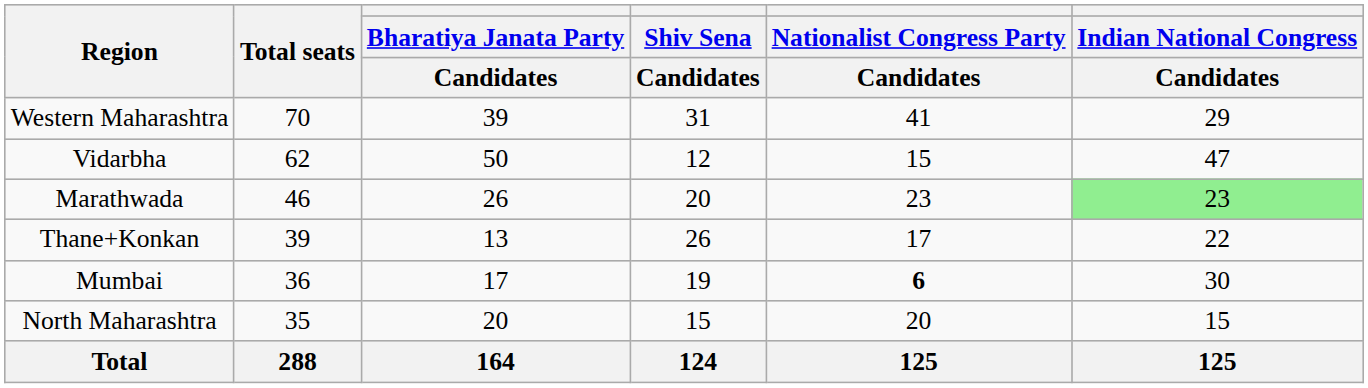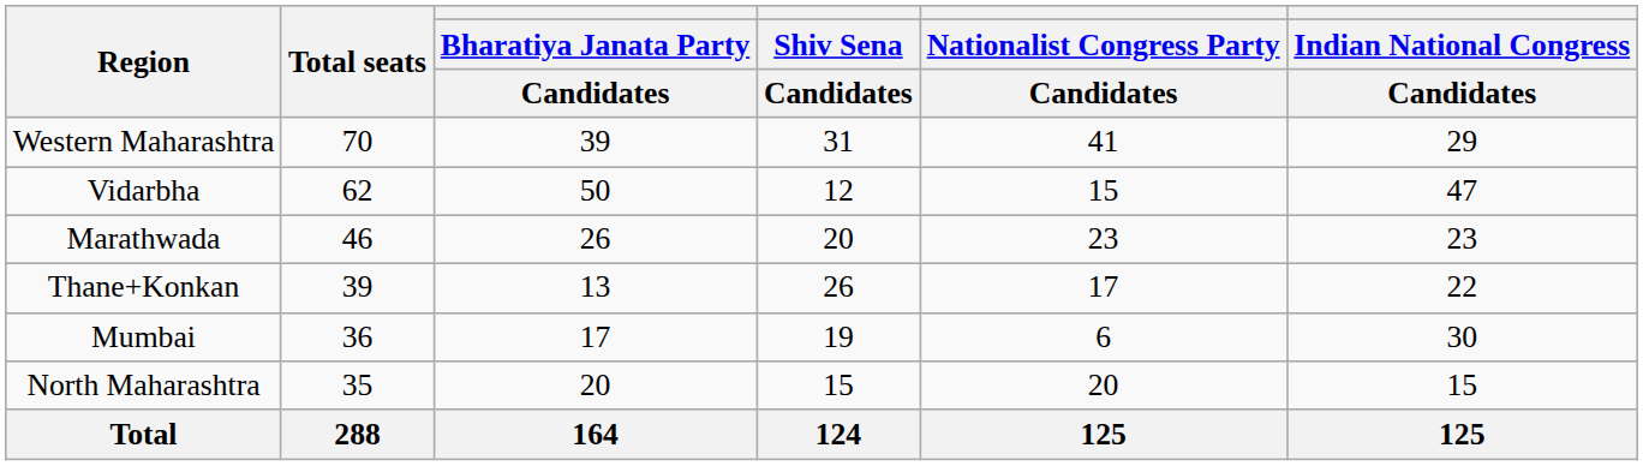Marathwada | Indian National Congress / Candidates: lightgreen background -> no background
Mumbai | Nationalist Congress Party / Candidates: bold -> normal
